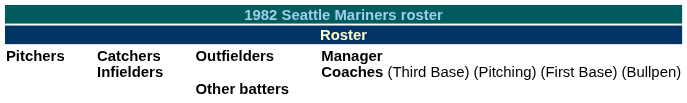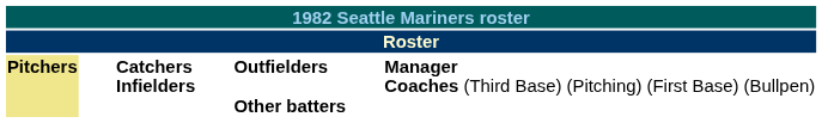Pitchers | column 1: no background -> khaki background
